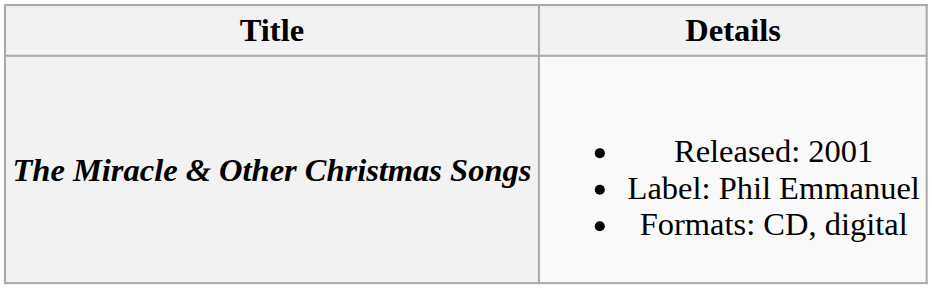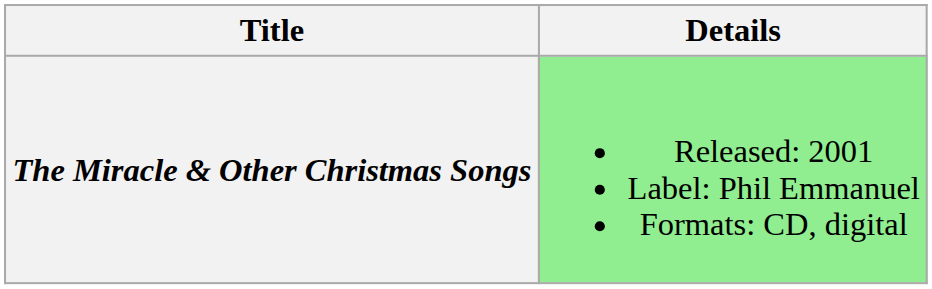The Miracle & Other Christmas Songs | Details: no background -> lightgreen background
